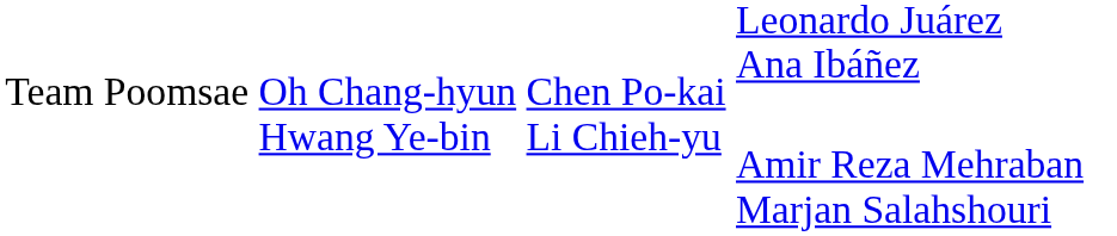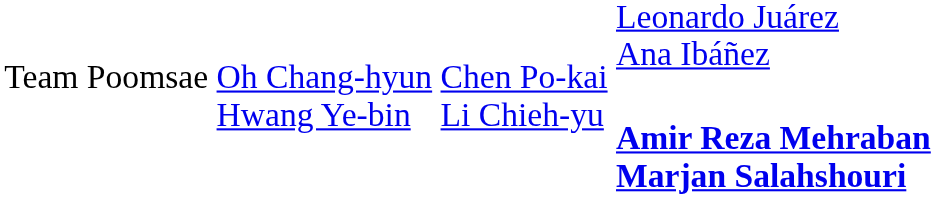row 2 | column 4: normal -> bold
